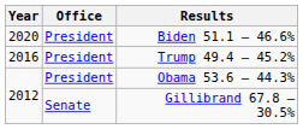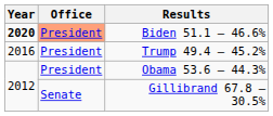Biden 51.1 – 46.6% | Year: normal -> bold
Biden 51.1 – 46.6% | Office: no background -> lightsalmon background
